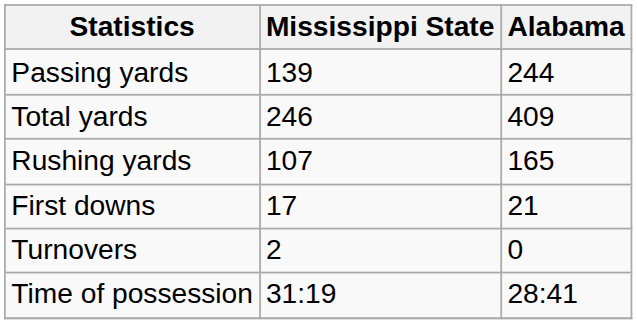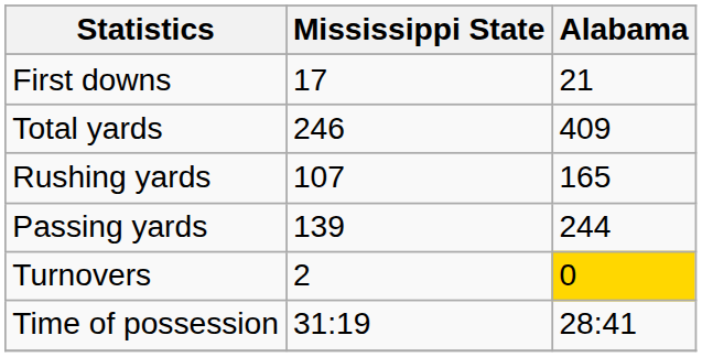rows swapped: First downs <-> Passing yards
Turnovers | Alabama: no background -> gold background
